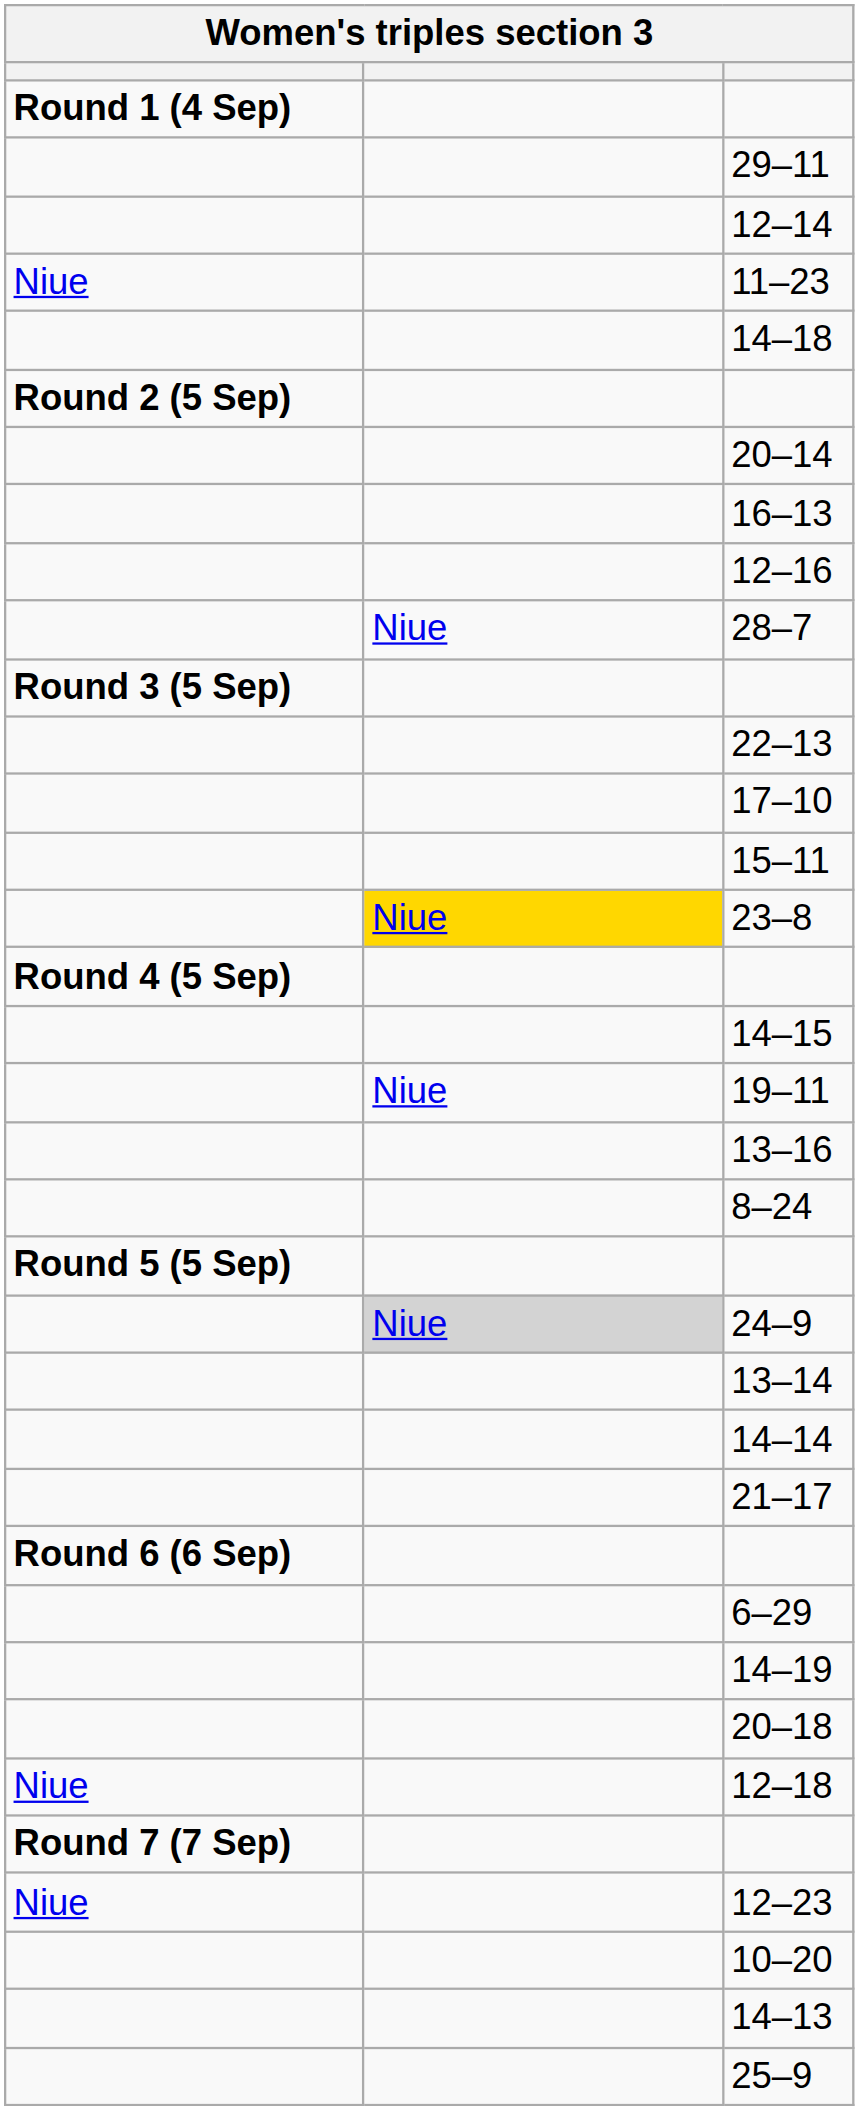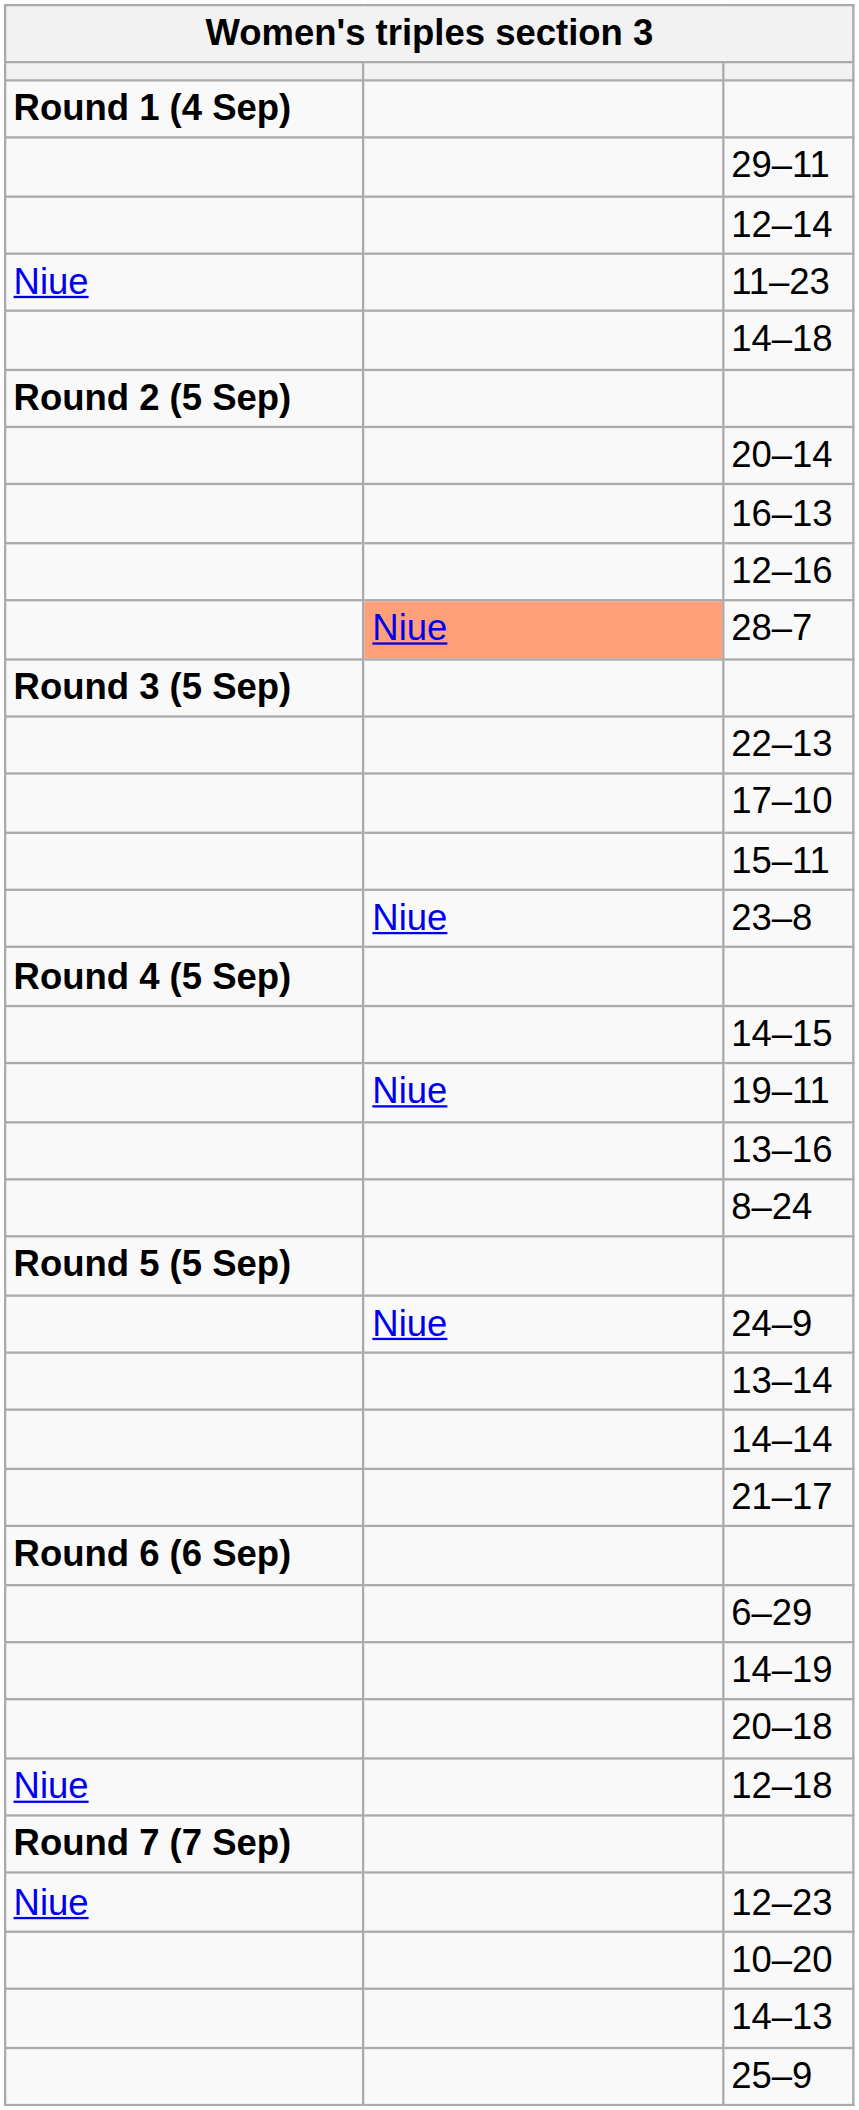28–7 | column 2: no background -> lightsalmon background
23–8 | column 2: gold background -> no background
24–9 | column 2: lightgrey background -> no background
